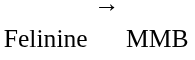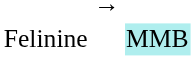Felinine | column 3: no background -> paleturquoise background
